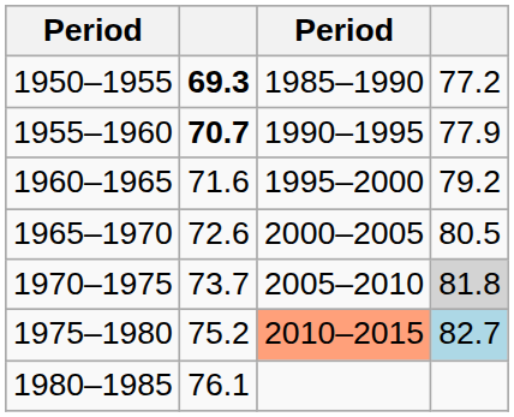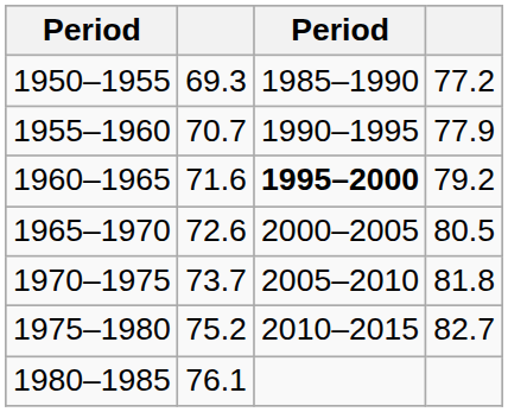1950–1955 | column 2: bold -> normal
1955–1960 | column 2: bold -> normal
1960–1965 | column 3: normal -> bold
1970–1975 | column 4: lightgrey background -> no background
1975–1980 | column 3: lightsalmon background -> no background
1975–1980 | column 4: lightblue background -> no background
